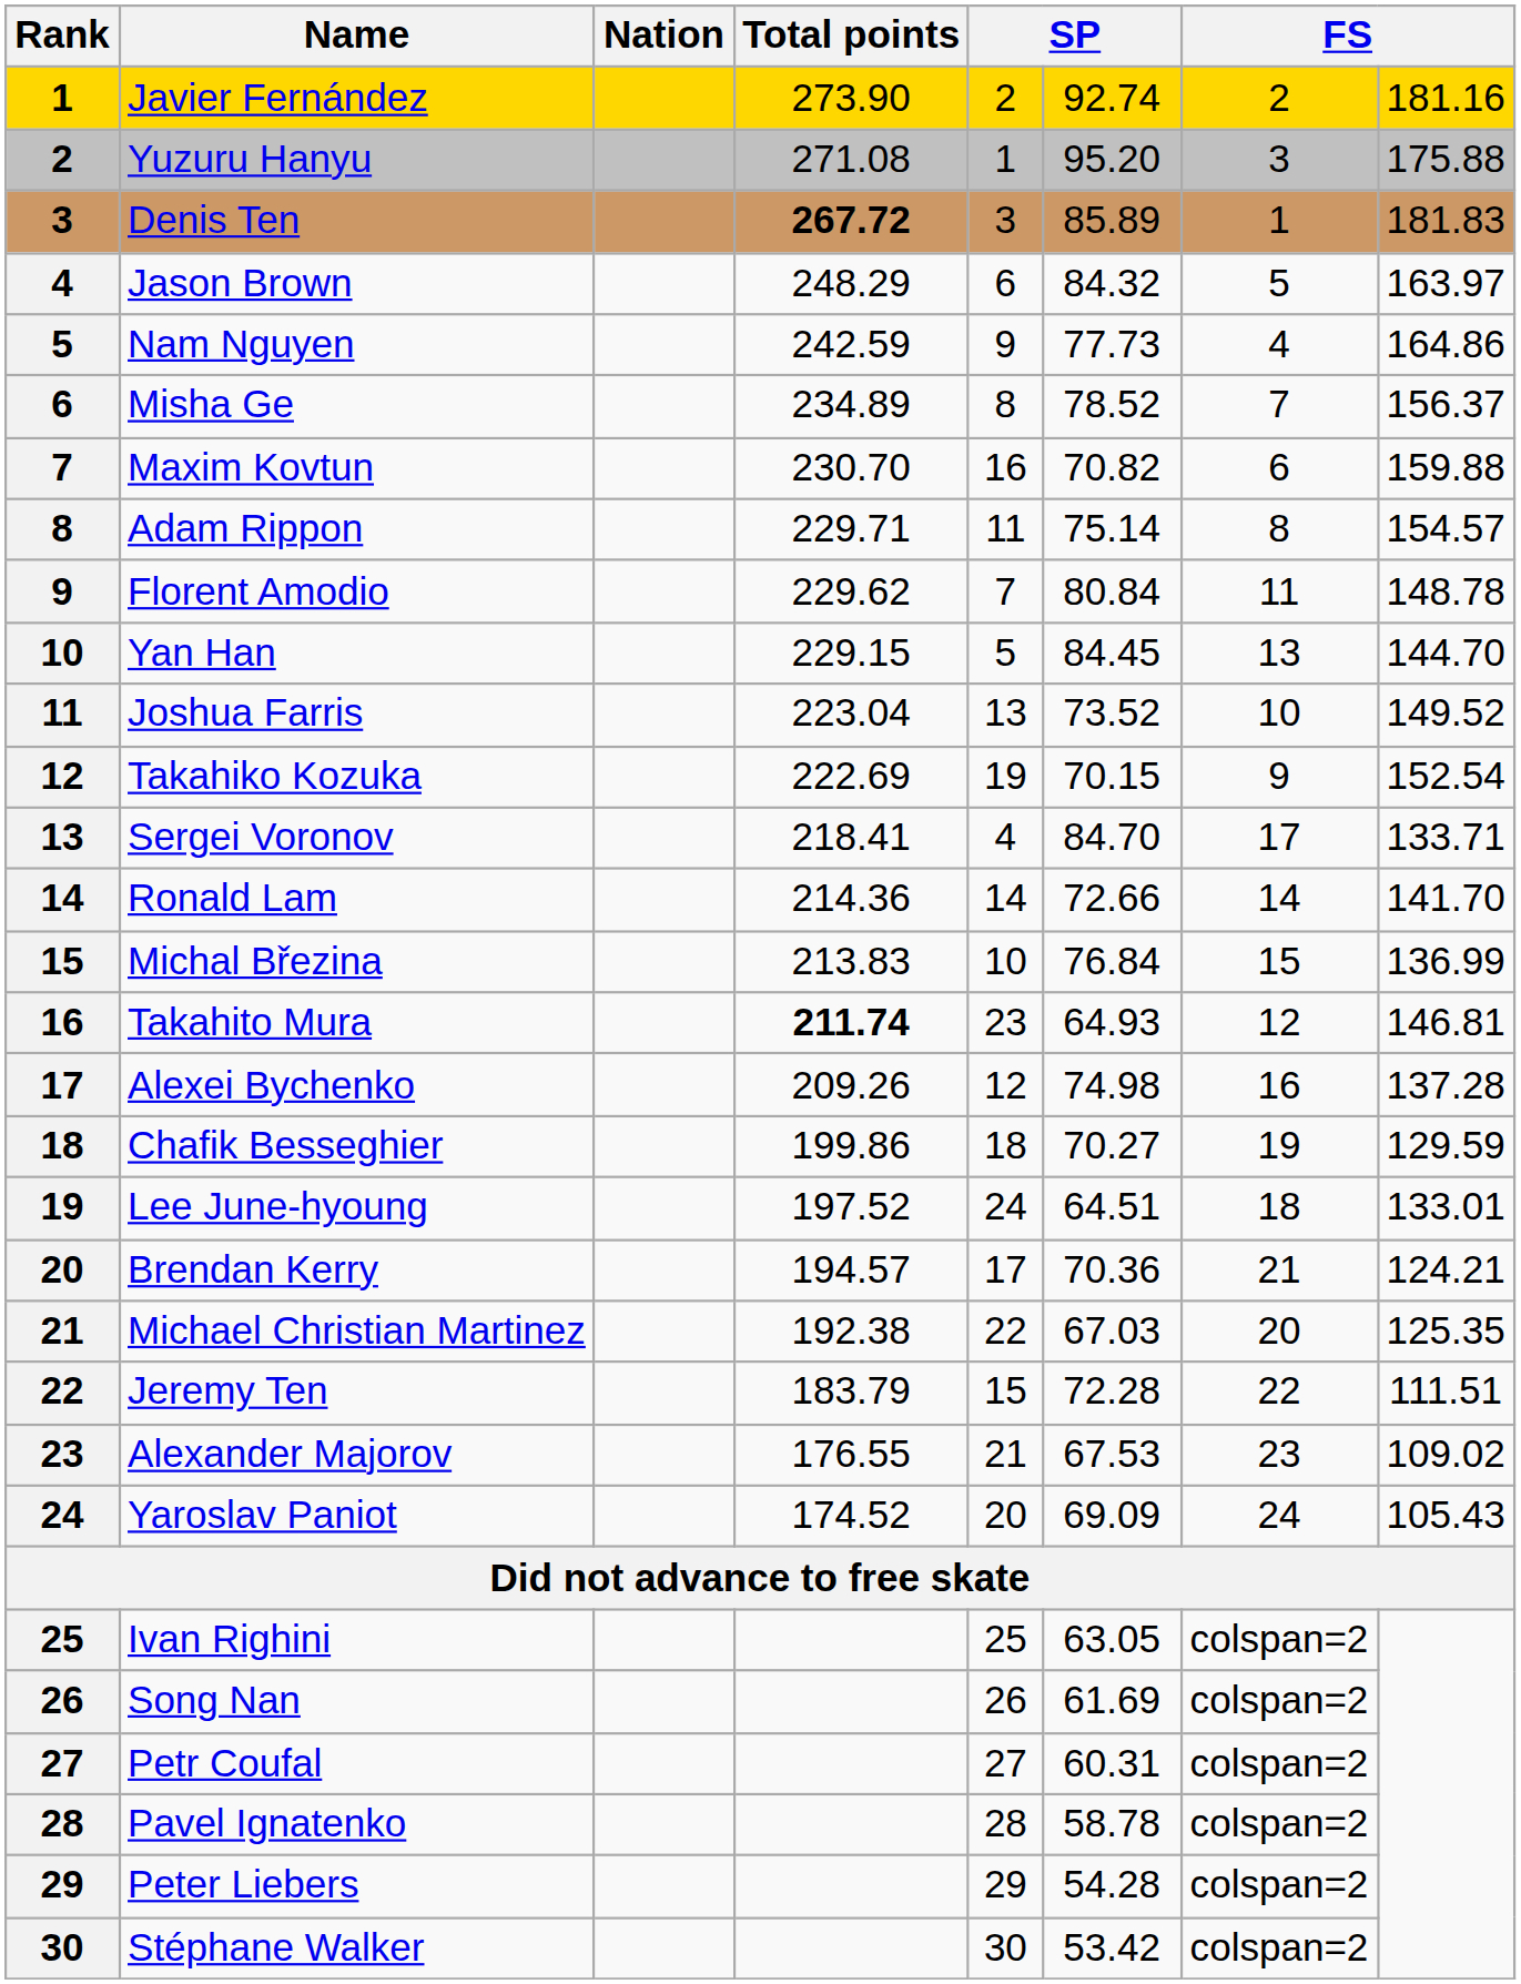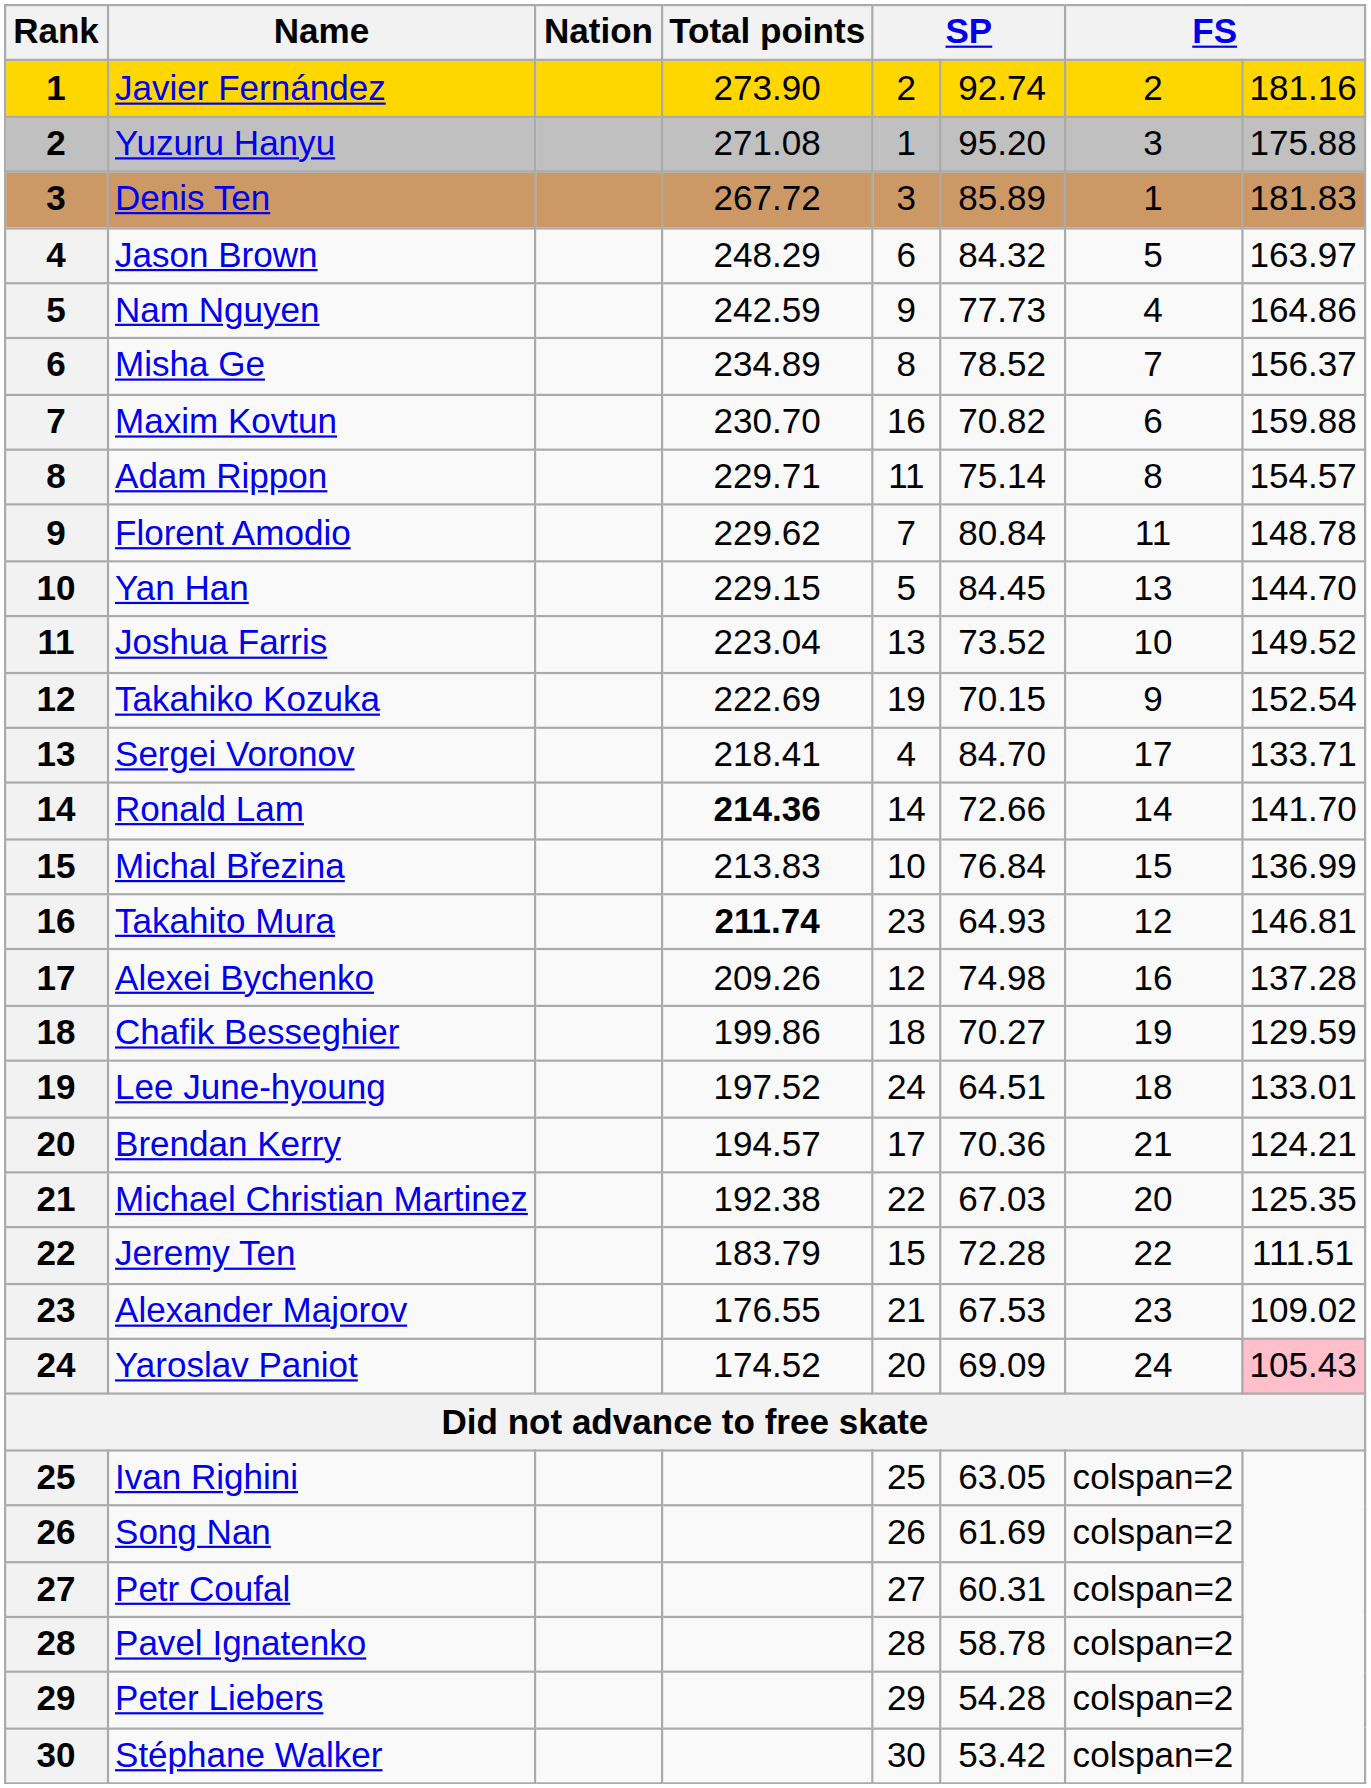Denis Ten | Total points: bold -> normal
Ronald Lam | Total points: normal -> bold
Yaroslav Paniot | column 8: no background -> pink background
